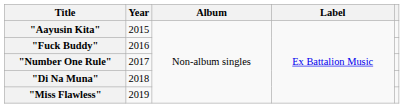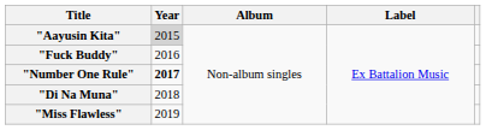"Aayusin Kita" | Year: no background -> lightgrey background
"Number One Rule" | Year: normal -> bold
